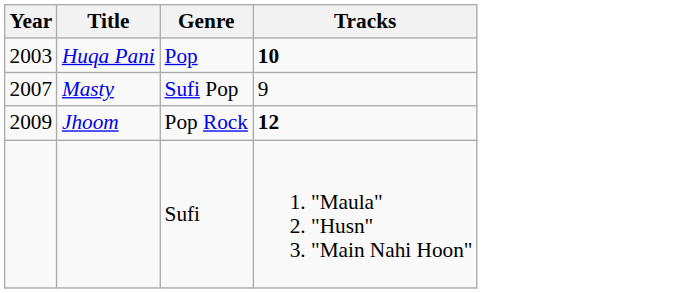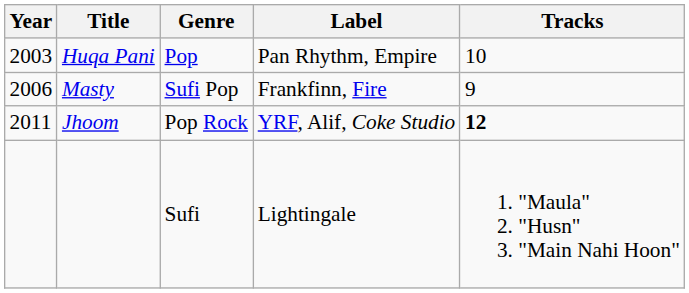+ column: Label | Pan Rhythm, Empire | Frankfinn, Fire | YRF, Alif, Coke Studio | Lightingale
Huqa Pani | Tracks: bold -> normal
Masty | Year: 2007 -> 2006
Jhoom | Year: 2009 -> 2011
